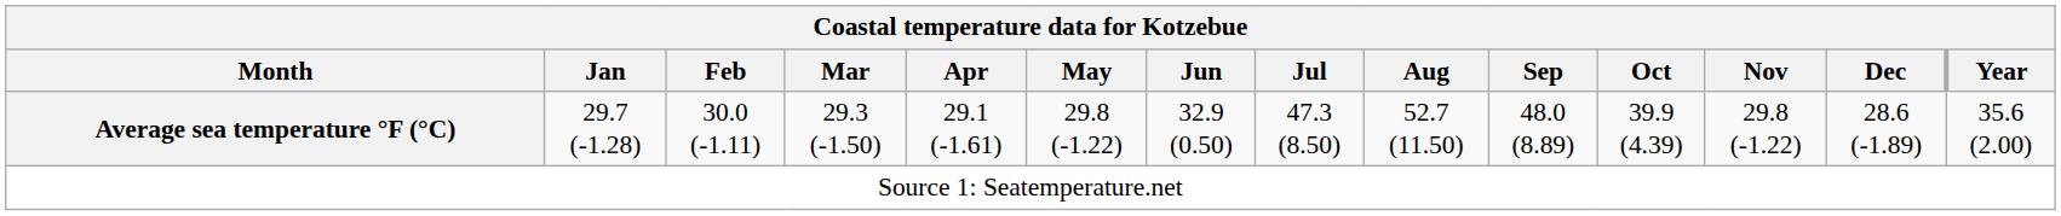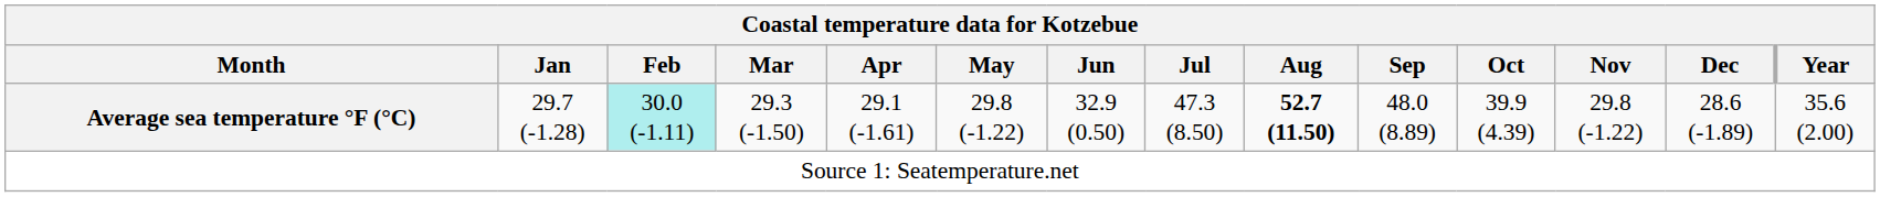row 3 | Feb: no background -> paleturquoise background
row 3 | Aug: normal -> bold
